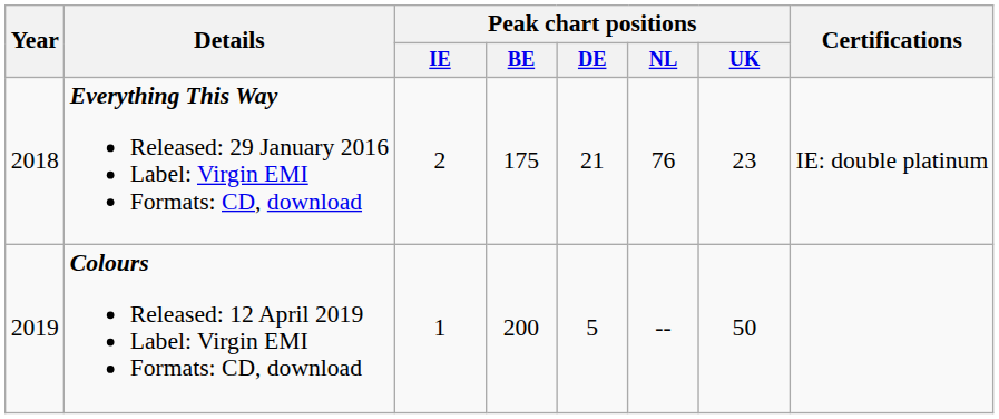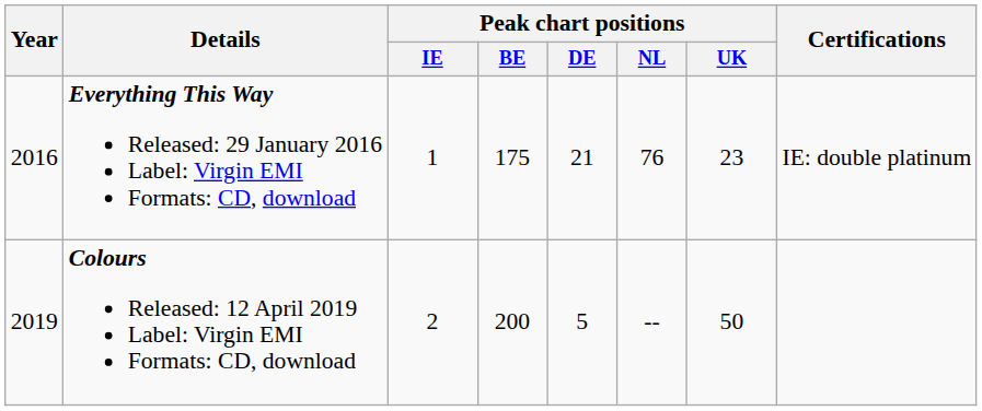row 3 | Year: 2018 -> 2016
row 3 | Peak chart positions / IE: 2 -> 1
row 4 | Peak chart positions / IE: 1 -> 2
